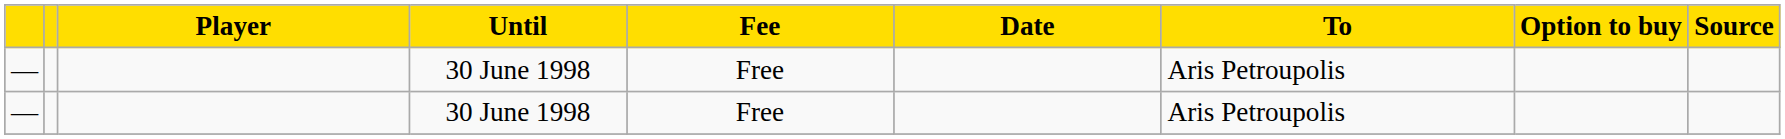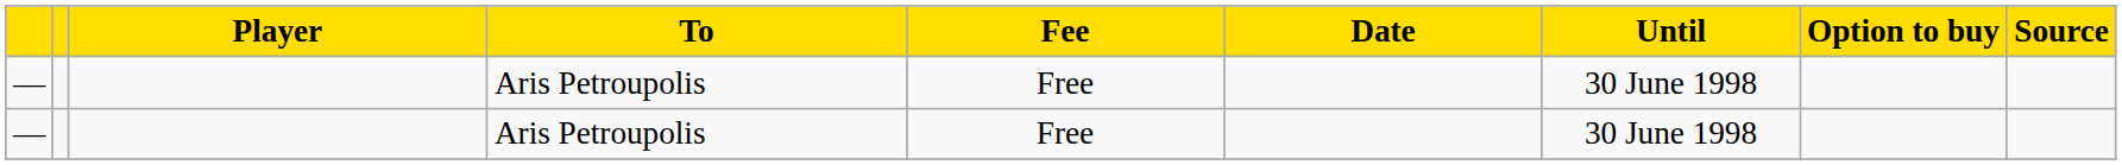columns swapped: To <-> Until
